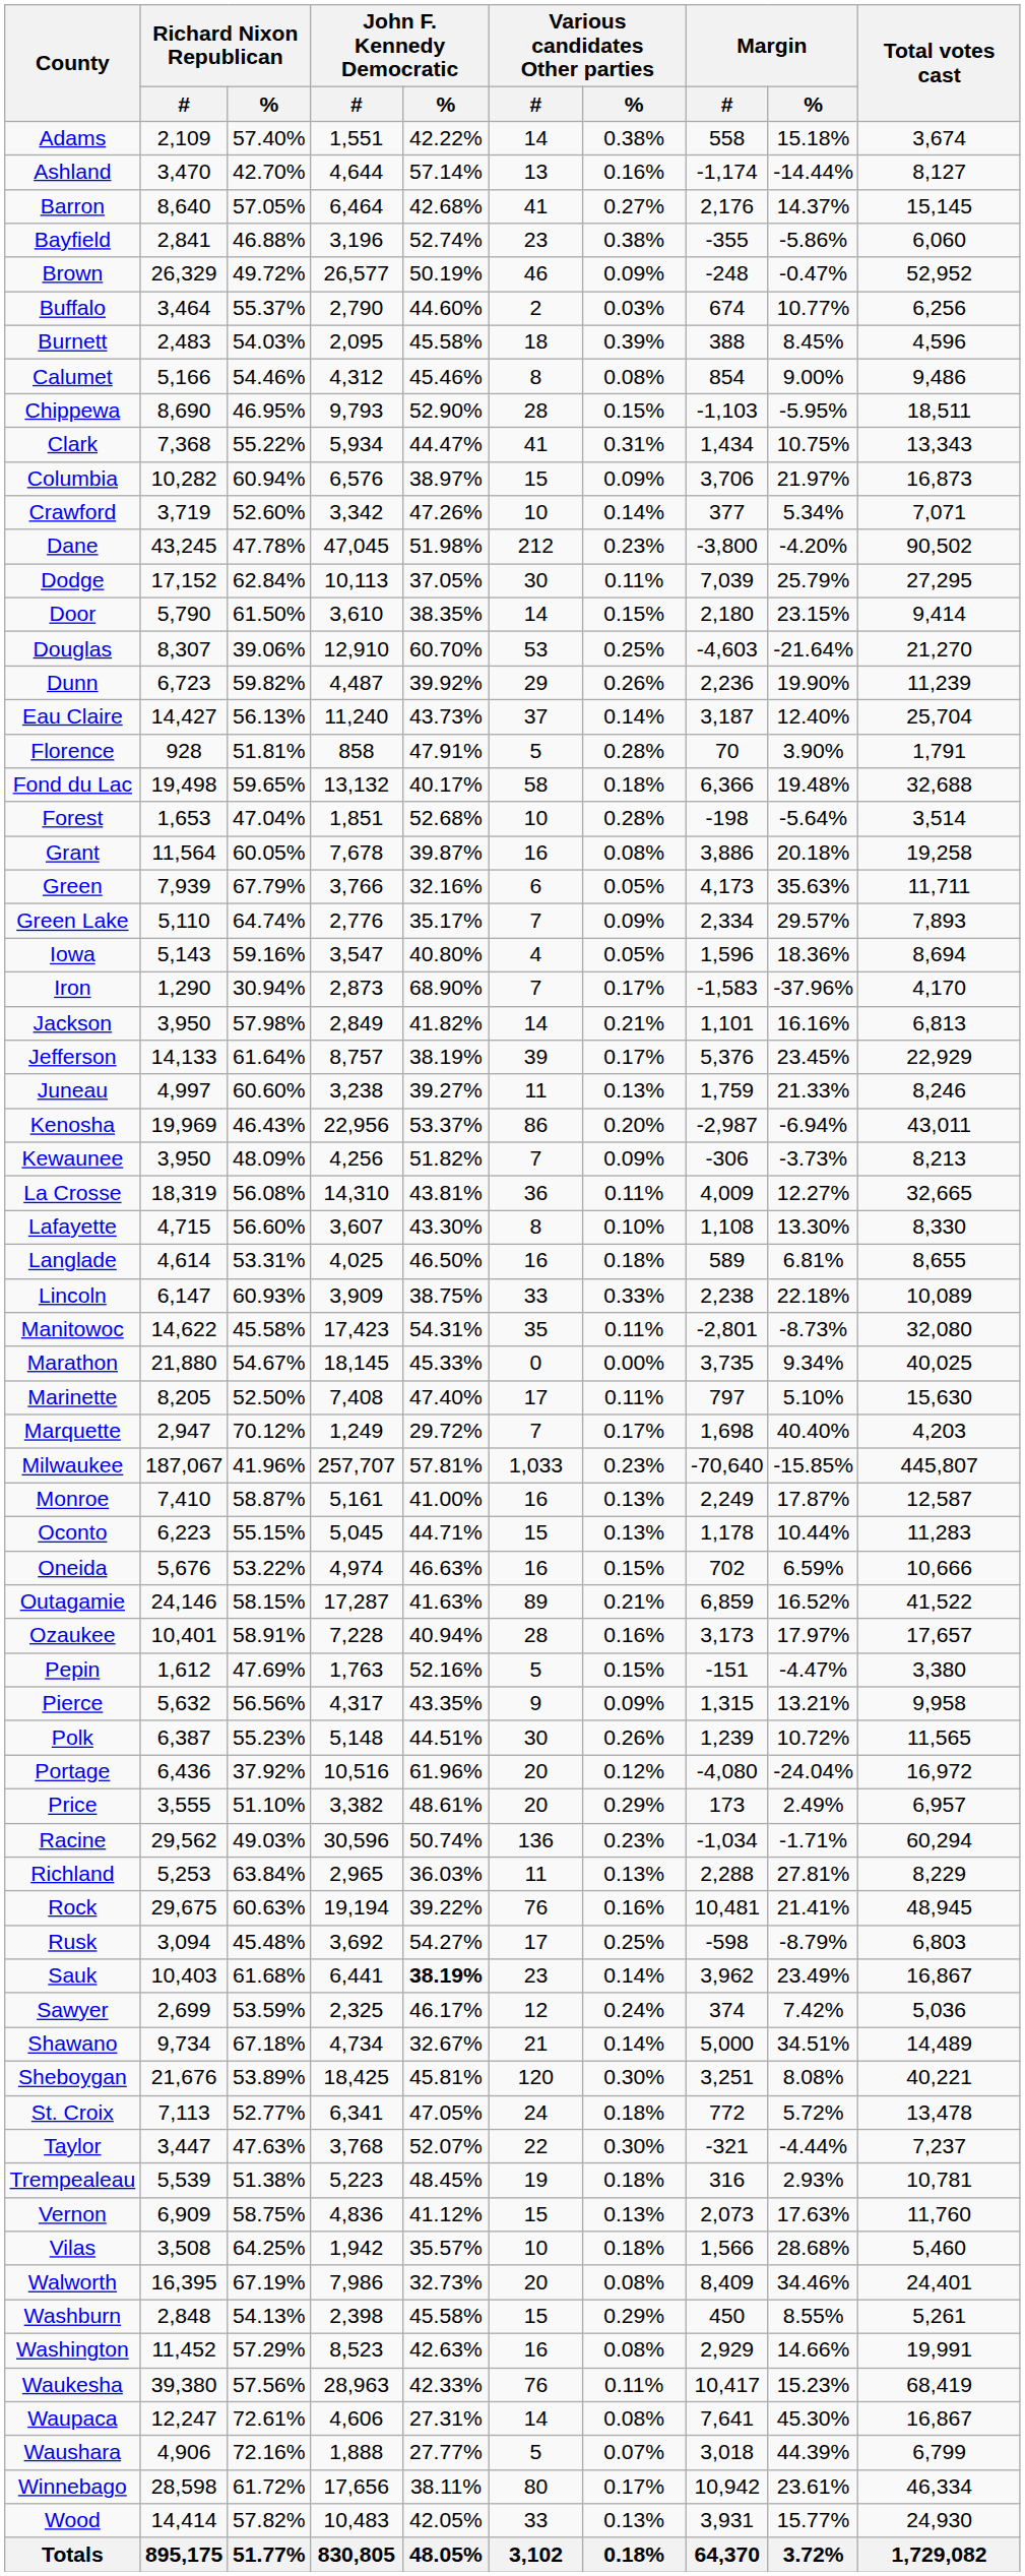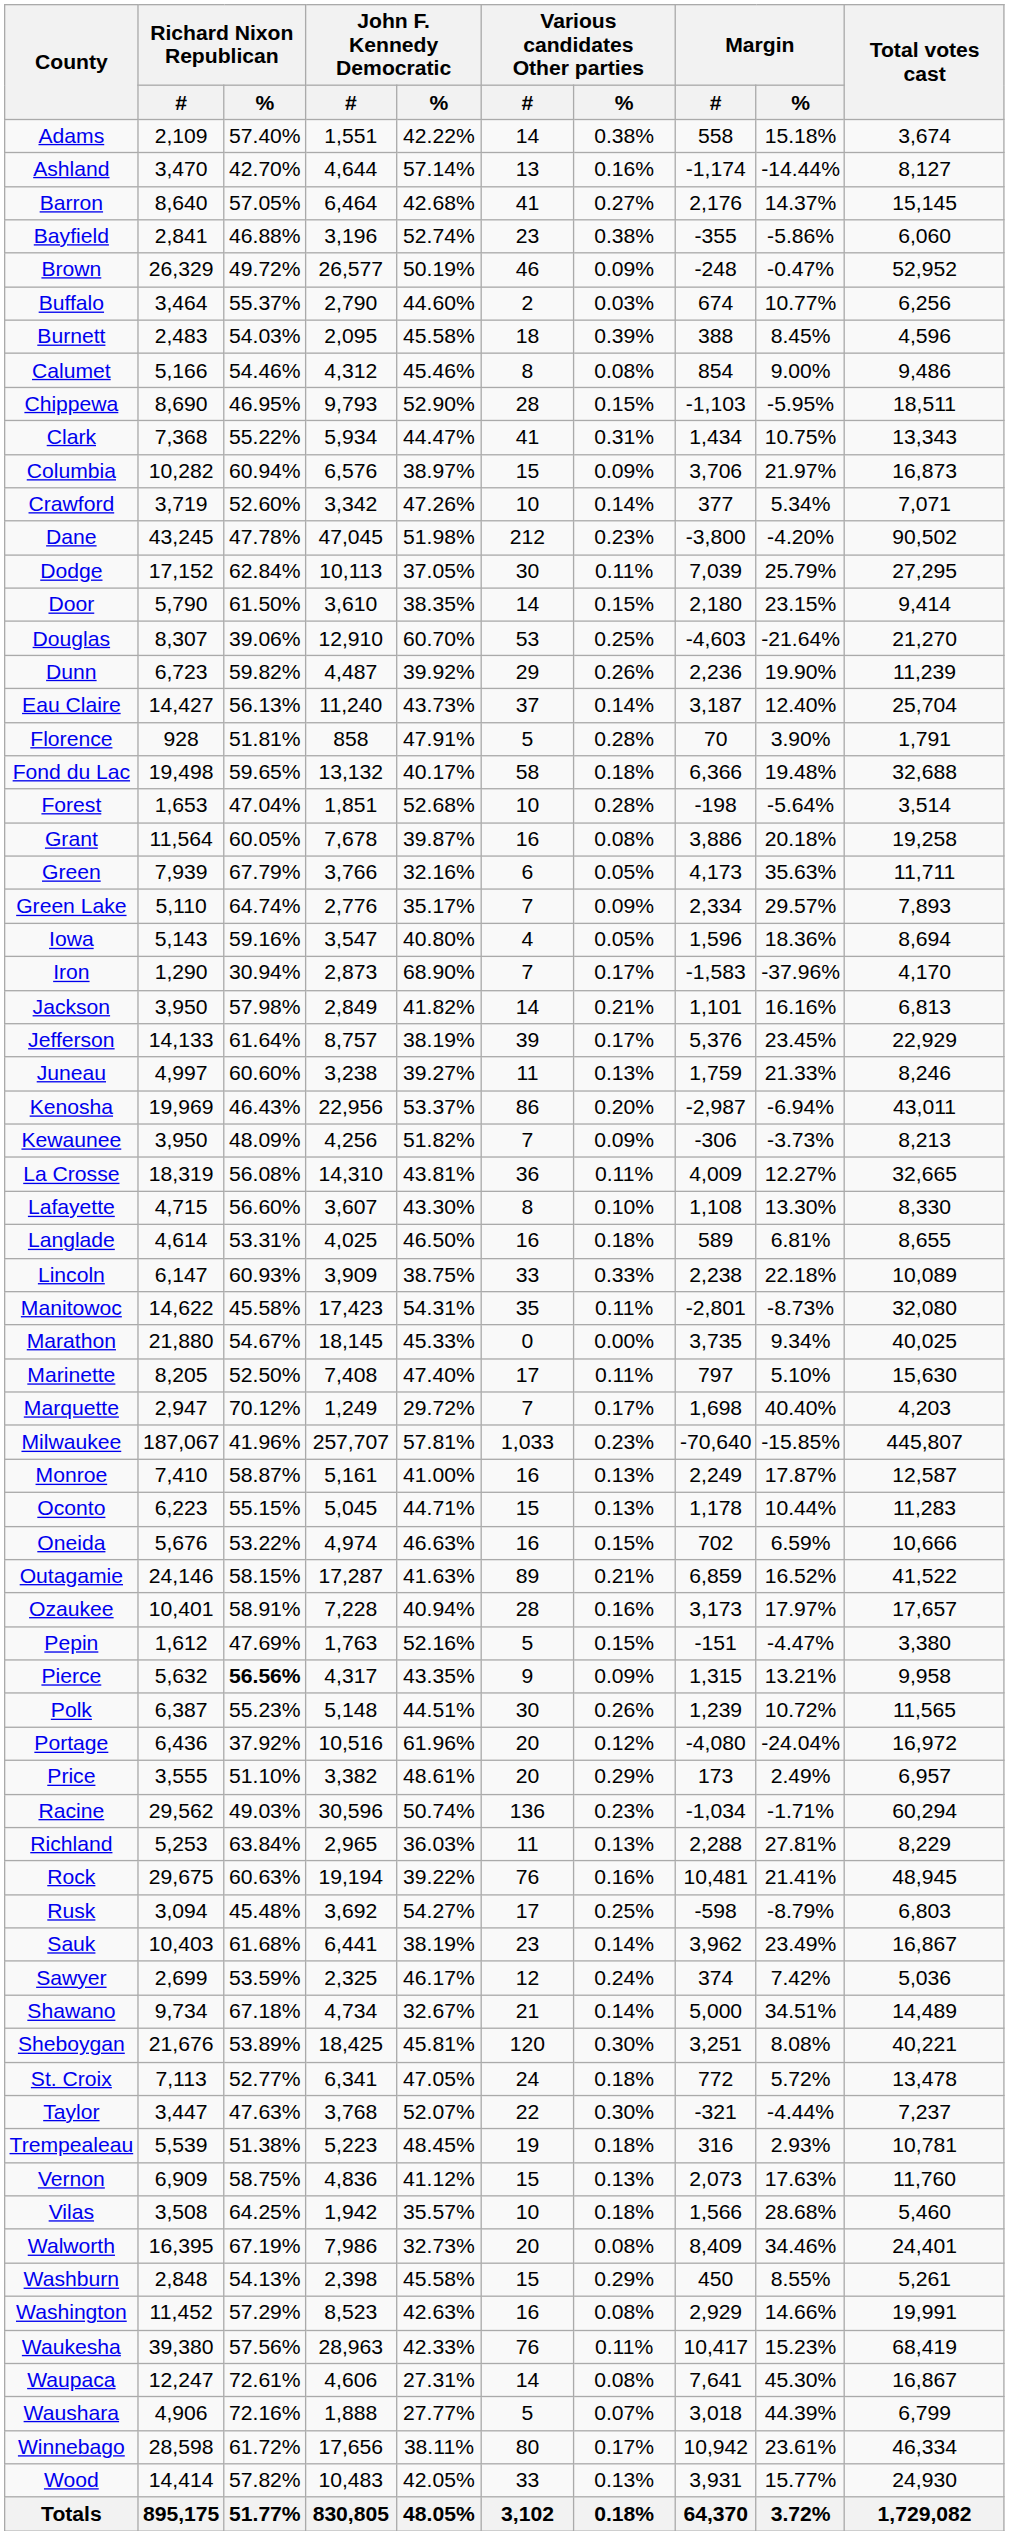Pierce | Richard Nixon Republican / %: normal -> bold
Sauk | John F. Kennedy Democratic / %: bold -> normal
